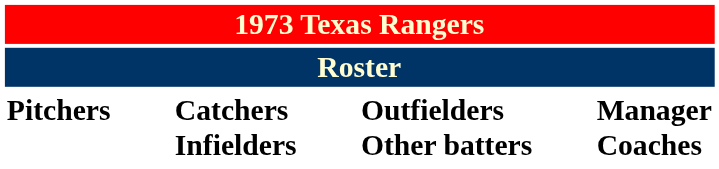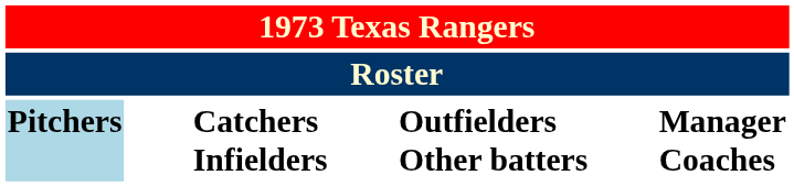Pitchers | column 1: no background -> lightblue background
